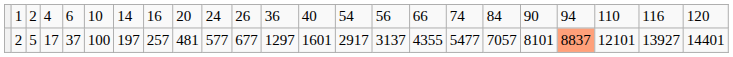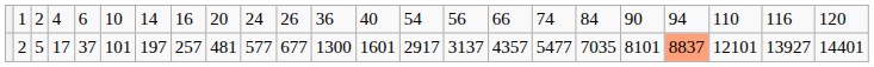row 2 | column 6: 100 -> 101
row 2 | column 12: 1297 -> 1300
row 2 | column 16: 4355 -> 4357
row 2 | column 18: 7057 -> 7035
